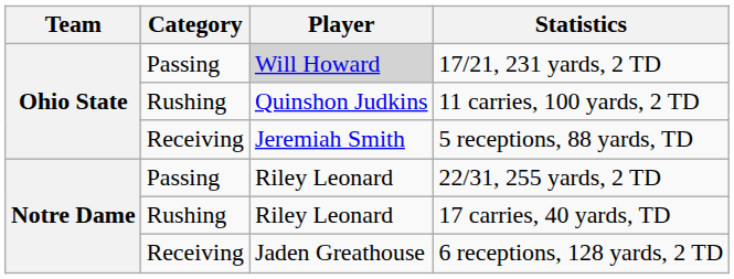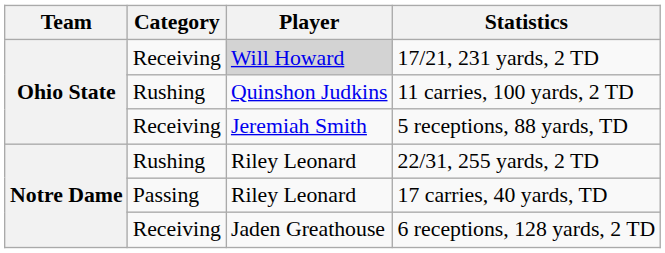17/21, 231 yards, 2 TD | Category: Passing -> Receiving
22/31, 255 yards, 2 TD | Category: Passing -> Rushing
17 carries, 40 yards, TD | Category: Rushing -> Passing
